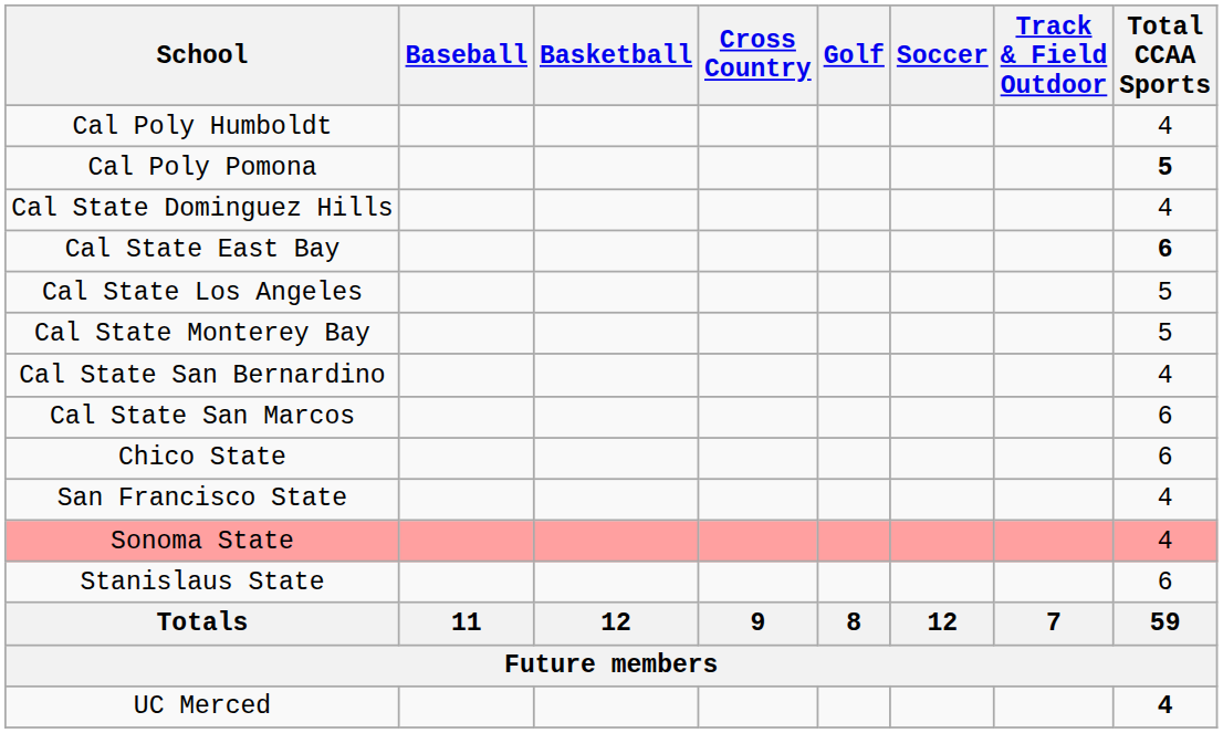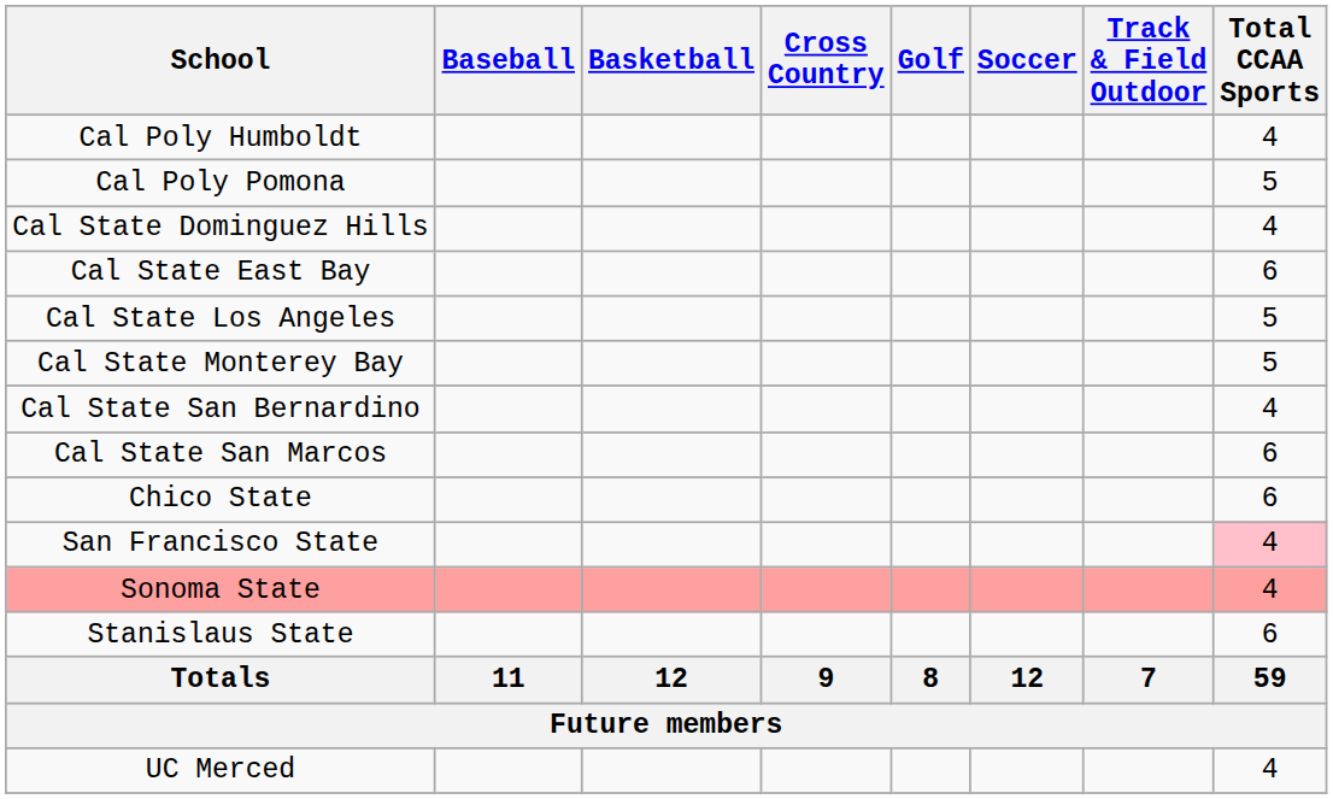Cal Poly Pomona | Total CCAA Sports: bold -> normal
Cal State East Bay | Total CCAA Sports: bold -> normal
San Francisco State | Total CCAA Sports: no background -> pink background
UC Merced | Total CCAA Sports: bold -> normal
